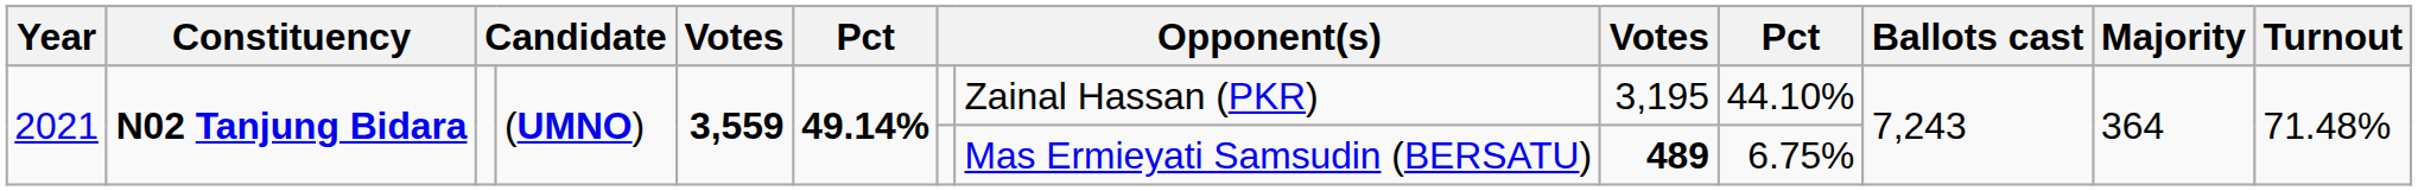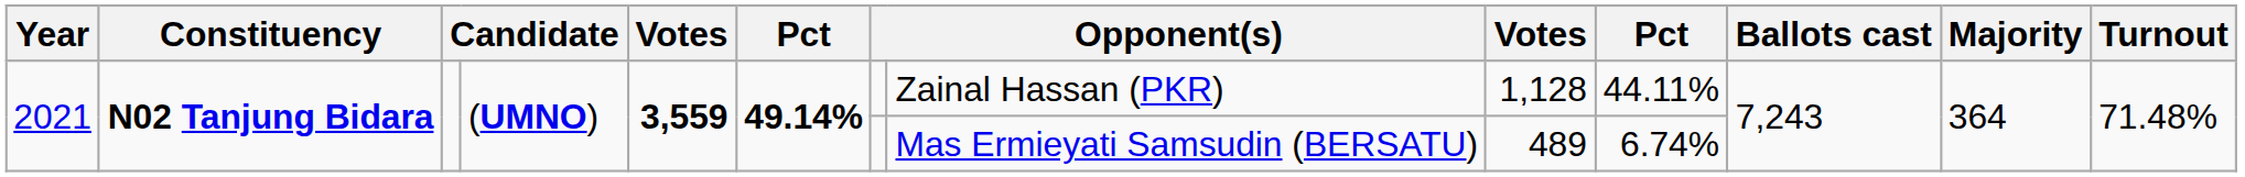row 2 | column 9: 3,195 -> 1,128
row 2 | column 10: 44.10% -> 44.11%
row 3 | column 9: bold -> normal
row 3 | column 10: 6.75% -> 6.74%
